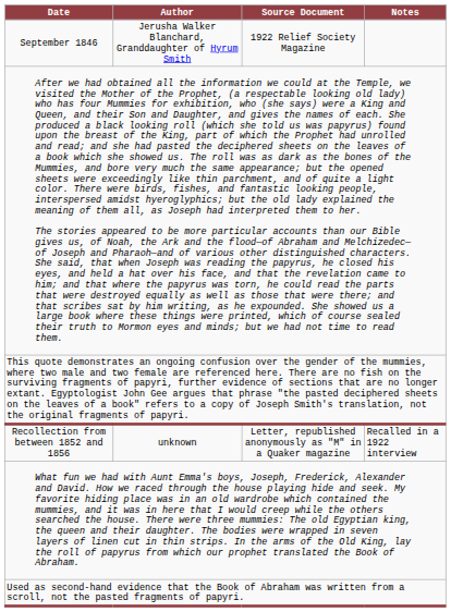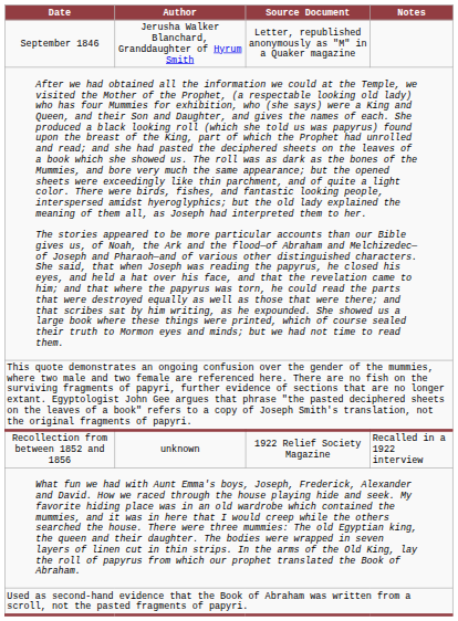September 1846 | Source Document: 1922 Relief Society Magazine -> Letter, republished anonymously as "M" in a Quaker magazine
Recollection from between 1852 and 1856 | Source Document: Letter, republished anonymously as "M" in a Quaker magazine -> 1922 Relief Society Magazine
